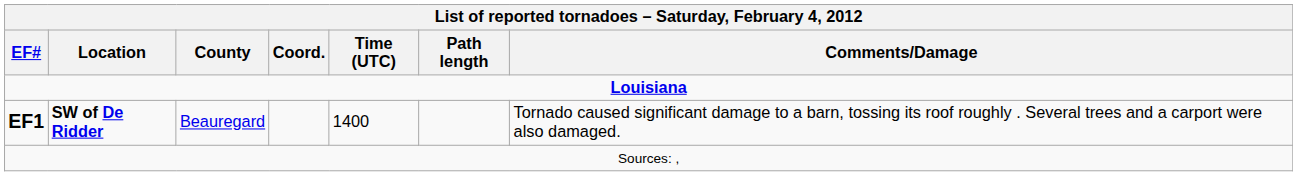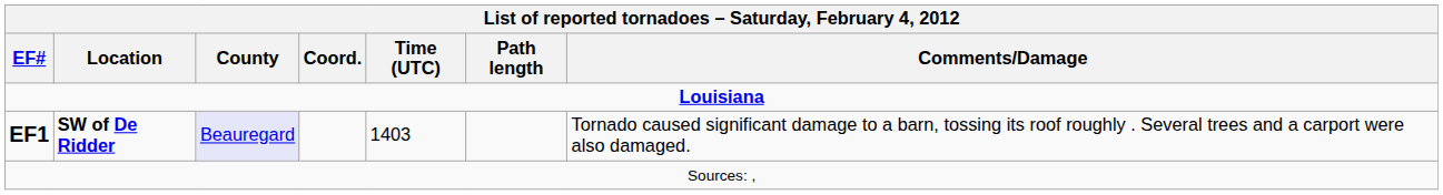EF1 | County: no background -> lavender background
EF1 | Time (UTC): 1400 -> 1403
